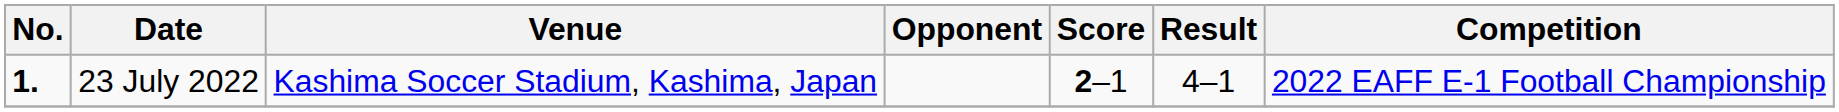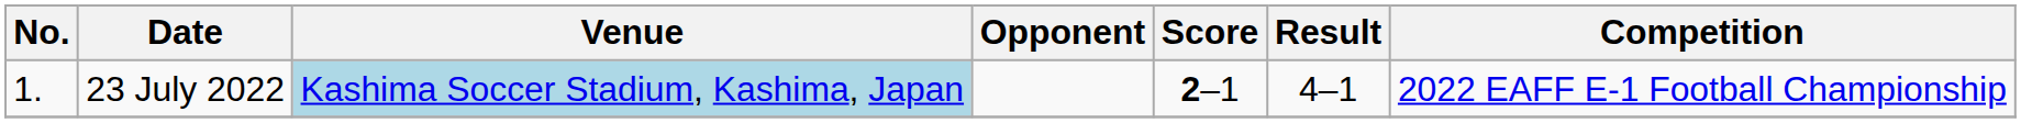23 July 2022 | No.: bold -> normal
23 July 2022 | Venue: no background -> lightblue background
